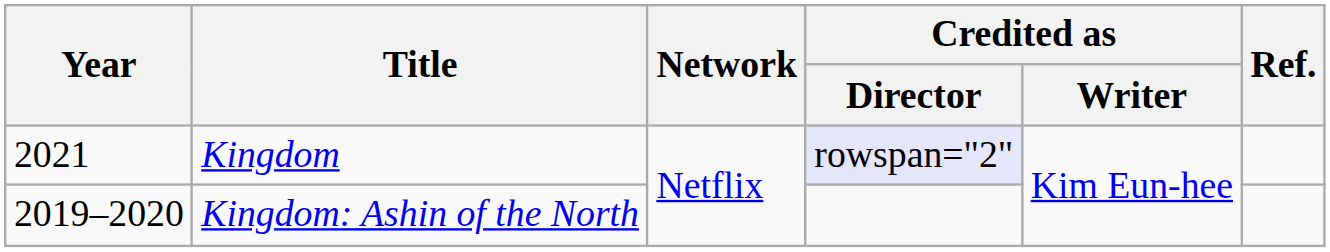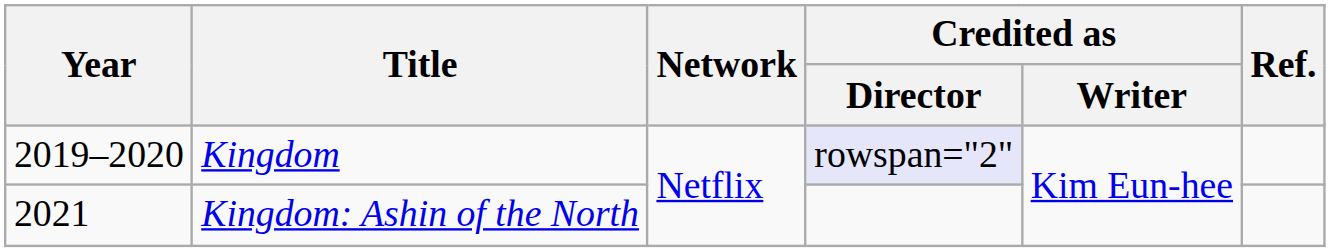Kingdom | Year: 2021 -> 2019–2020
Kingdom: Ashin of the North | Year: 2019–2020 -> 2021
